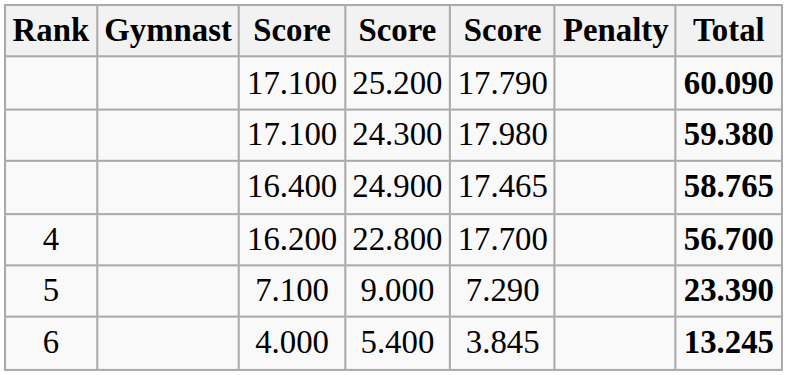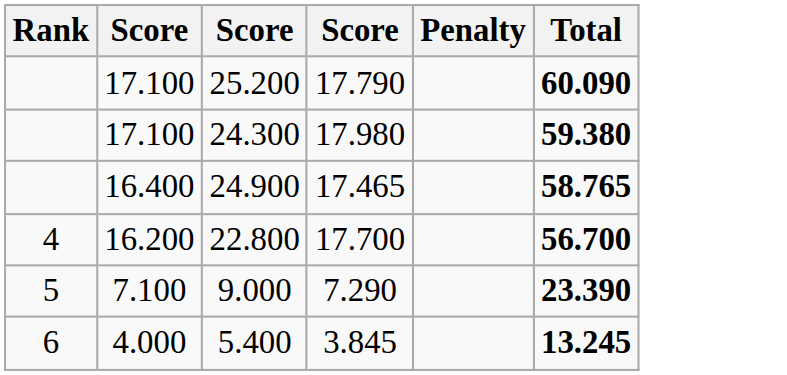- column: Gymnast
